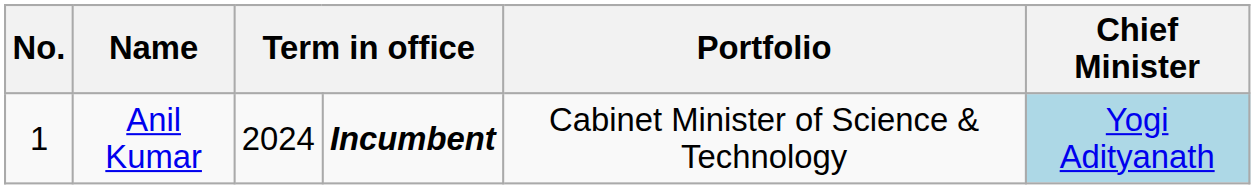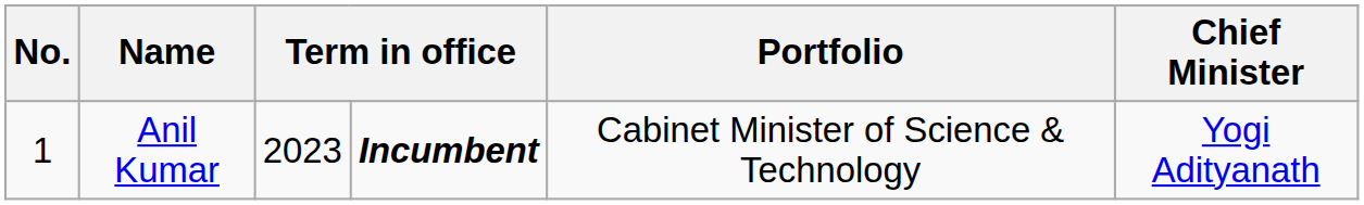Anil Kumar | column 3: 2024 -> 2023
Anil Kumar | column 6: lightblue background -> no background
